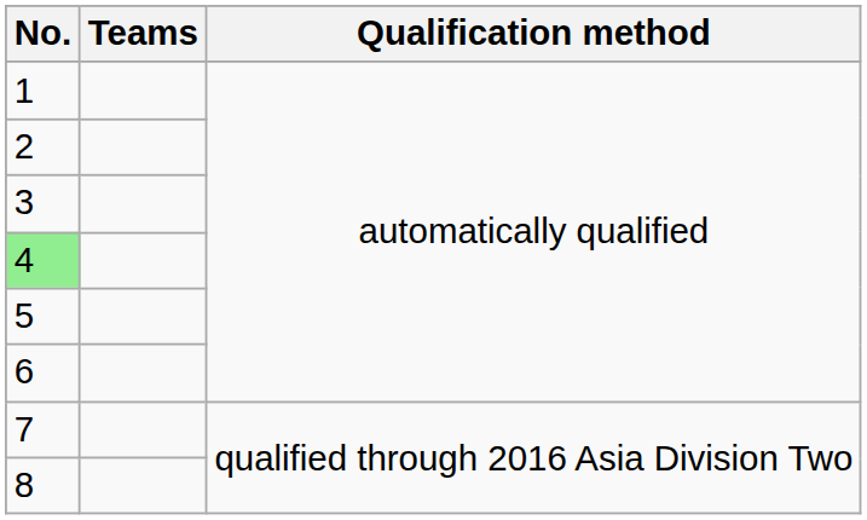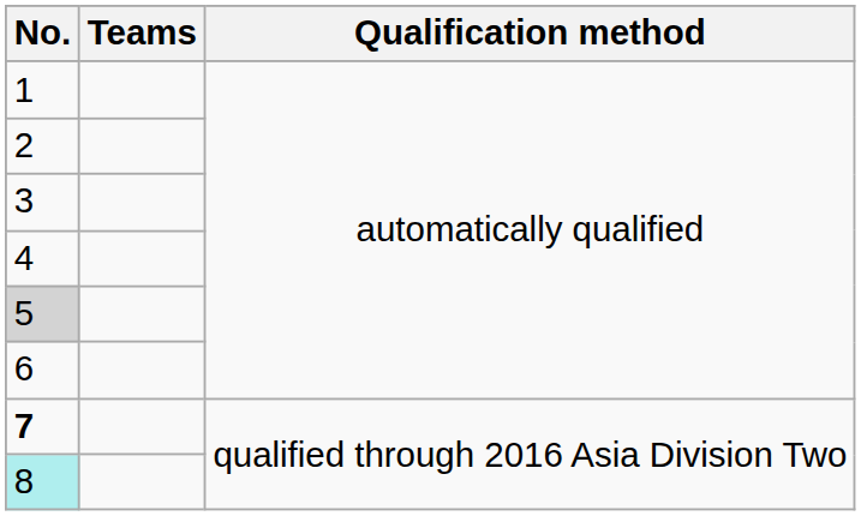4 | No.: lightgreen background -> no background
5 | No.: no background -> lightgrey background
7 | No.: normal -> bold
8 | No.: no background -> paleturquoise background
